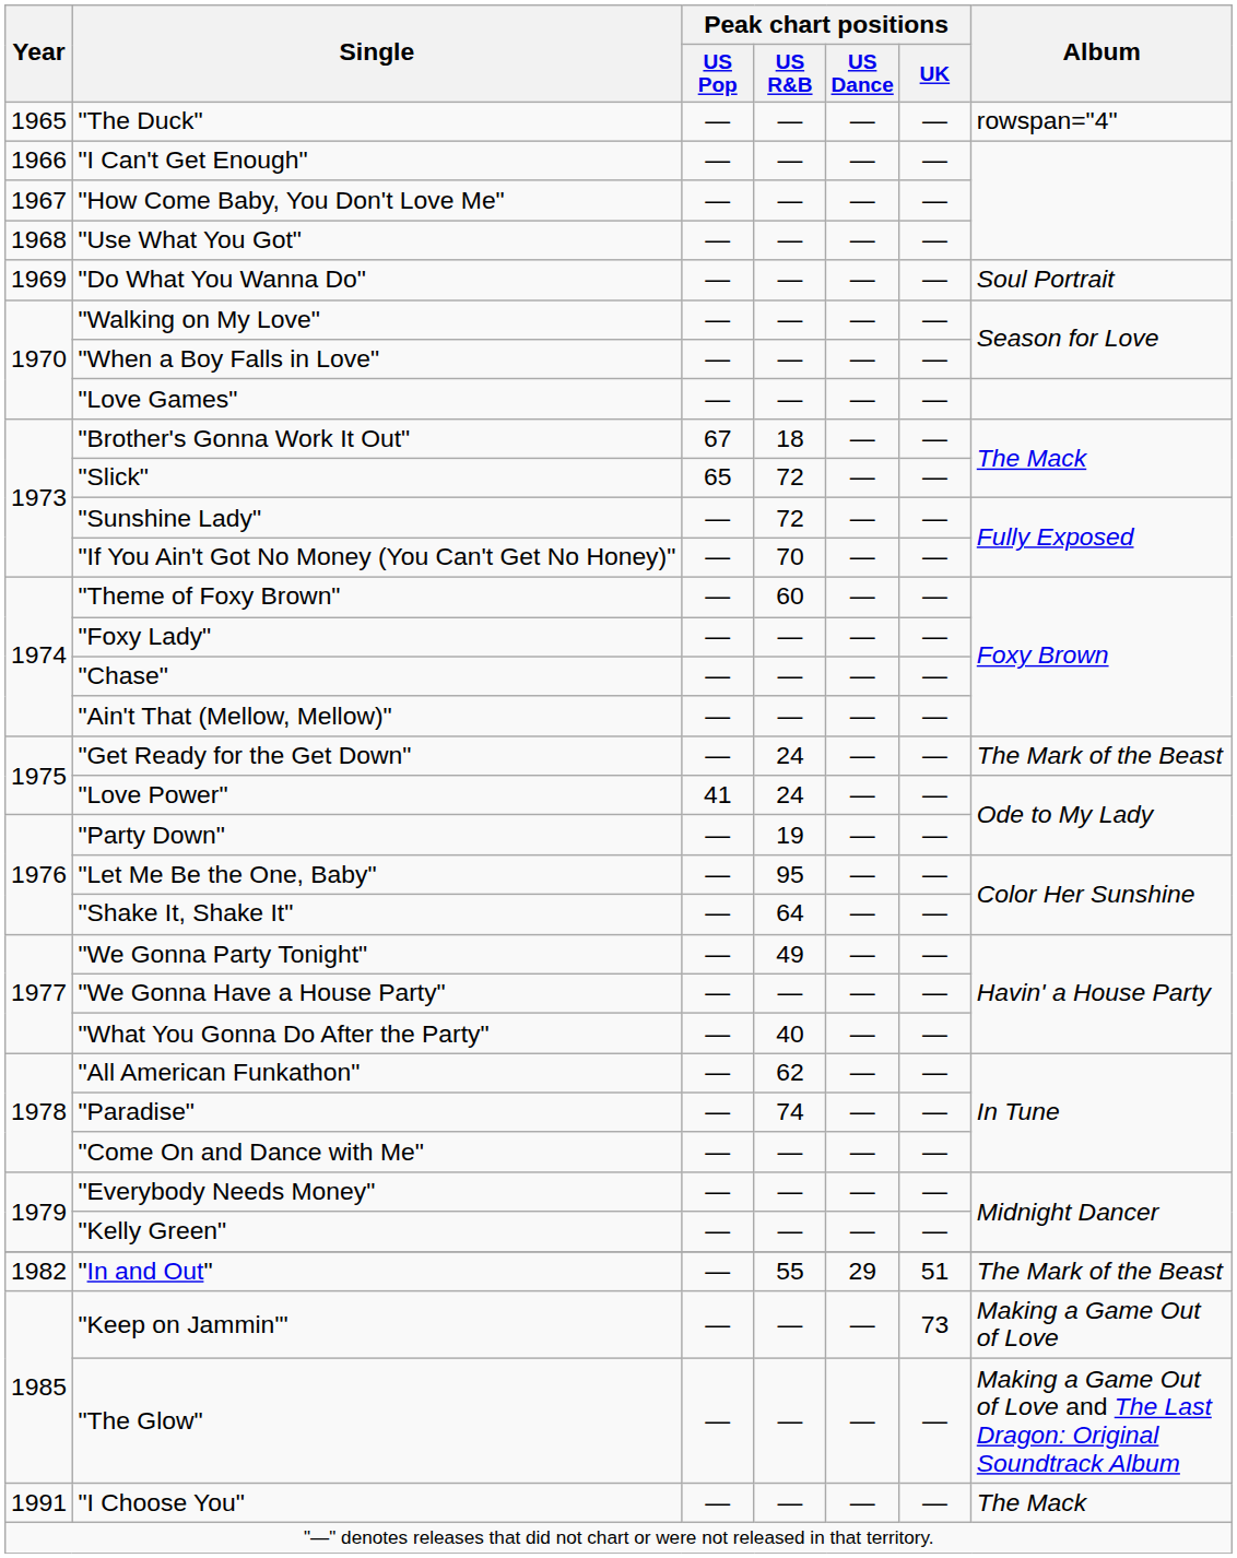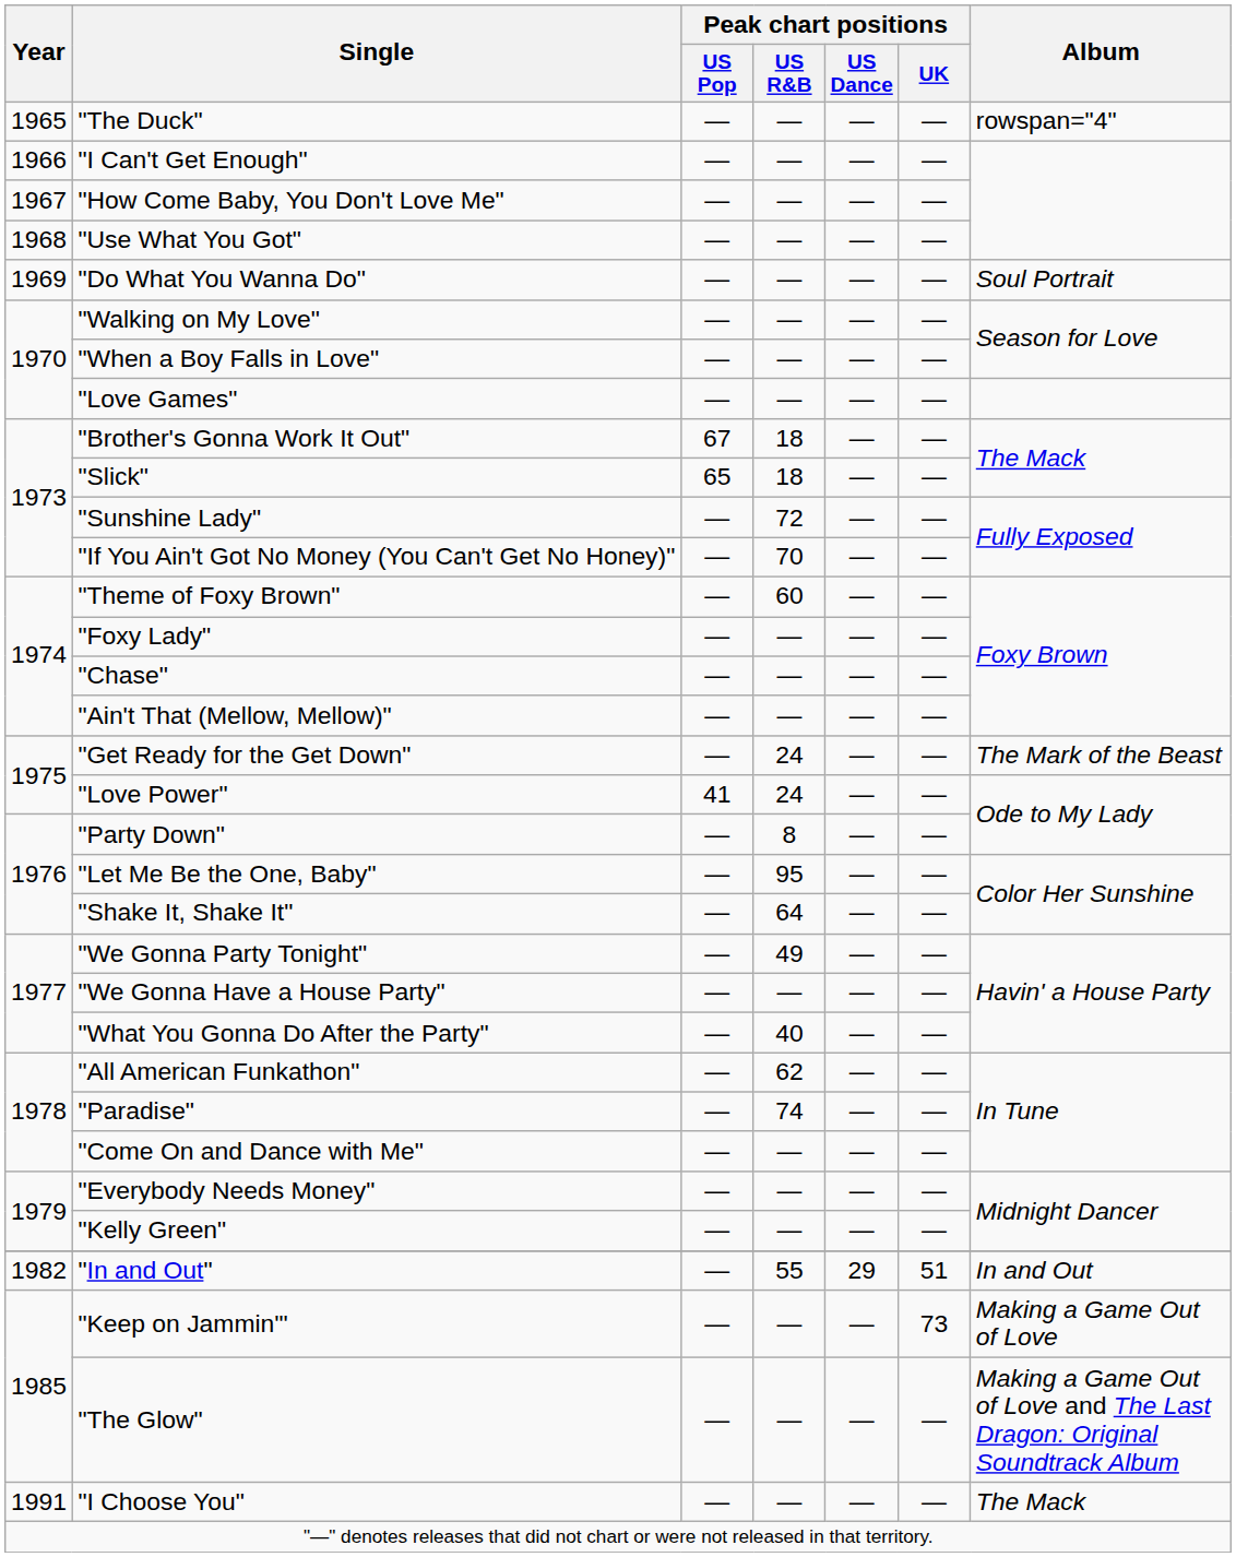"Slick" | Peak chart positions / US R&B: 72 -> 18
"Party Down" | Peak chart positions / US R&B: 19 -> 8
"In and Out" | Album: The Mark of the Beast -> In and Out
